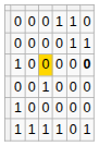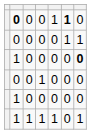row 2 | column 2: normal -> bold
row 2 | column 6: normal -> bold
row 4 | column 4: gold background -> no background
